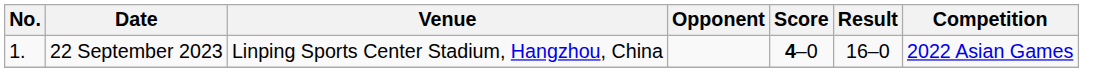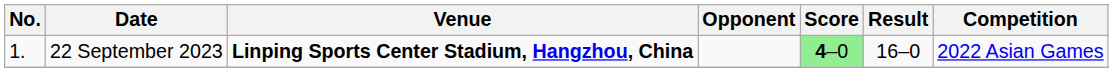22 September 2023 | Venue: normal -> bold
22 September 2023 | Score: no background -> lightgreen background
